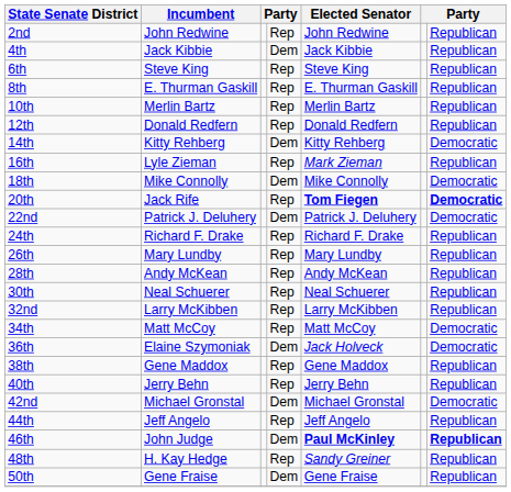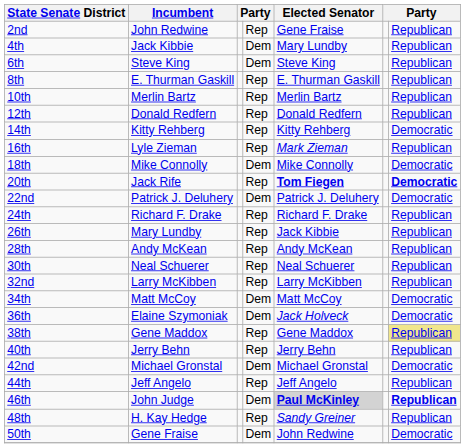2nd | Elected Senator: John Redwine -> Gene Fraise
4th | Elected Senator: Jack Kibbie -> Mary Lundby
6th | column 4: Rep -> Dem
14th | column 4: Dem -> Rep
26th | Elected Senator: Mary Lundby -> Jack Kibbie
34th | column 4: Rep -> Dem
38th | column 7: no background -> khaki background
46th | Elected Senator: no background -> lightgrey background
50th | Elected Senator: Gene Fraise -> John Redwine
50th | column 7: Republican -> Democratic
